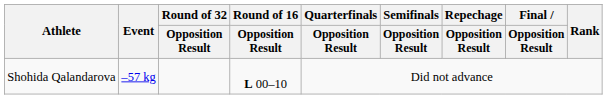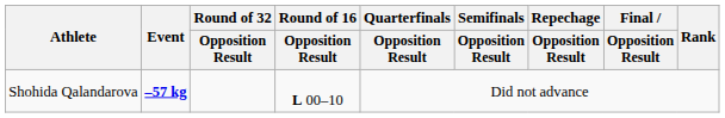Shohida Qalandarova | Event: normal -> bold
